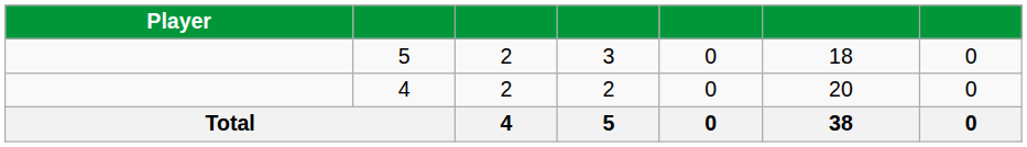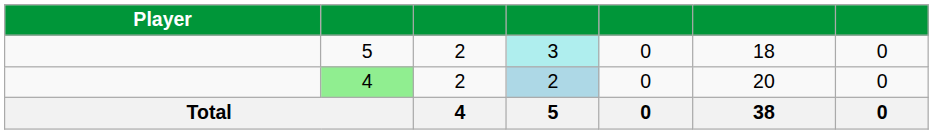row 2 | column 4: no background -> paleturquoise background
row 3 | column 2: no background -> lightgreen background
row 3 | column 4: no background -> lightblue background
